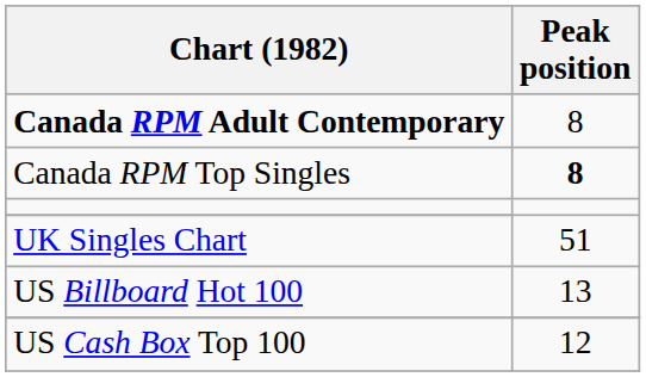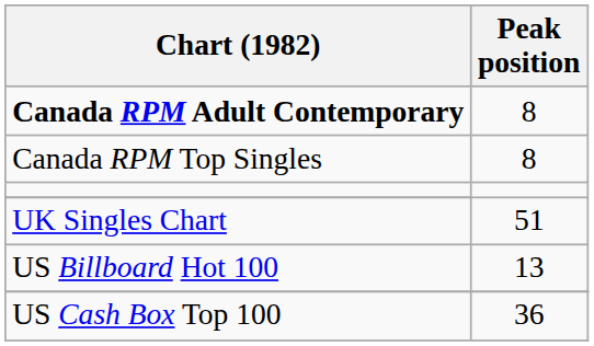row 3 | Peak position: bold -> normal
row 7 | Peak position: 12 -> 36
